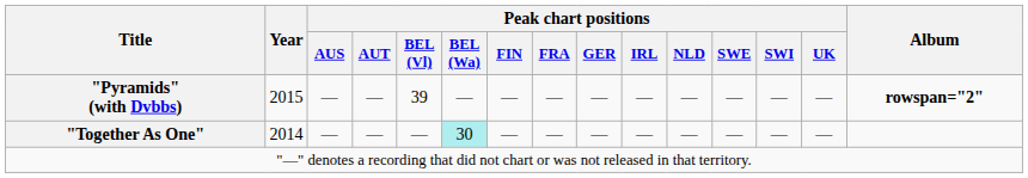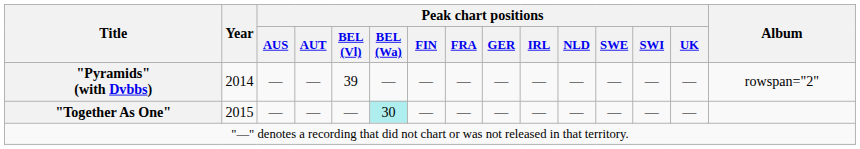"Pyramids" (with Dvbbs) | Year: 2015 -> 2014
"Pyramids" (with Dvbbs) | Album: bold -> normal
"Together As One" | Year: 2014 -> 2015
